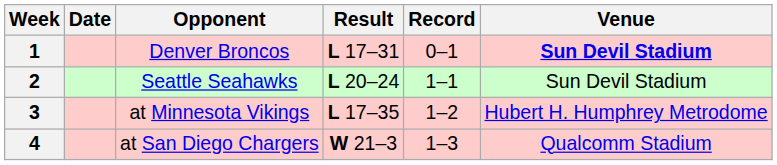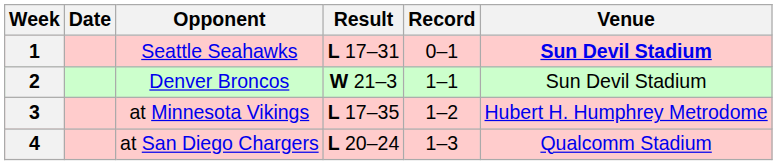1 | Opponent: Denver Broncos -> Seattle Seahawks
2 | Opponent: Seattle Seahawks -> Denver Broncos
2 | Result: L 20–24 -> W 21–3
4 | Result: W 21–3 -> L 20–24
